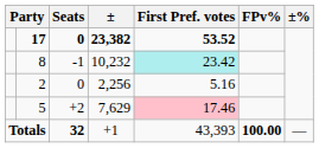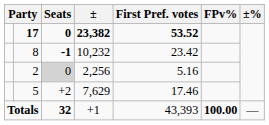8 | Seats: normal -> bold
8 | First Pref. votes: paleturquoise background -> no background
2 | Seats: no background -> lightgrey background
5 | First Pref. votes: pink background -> no background
